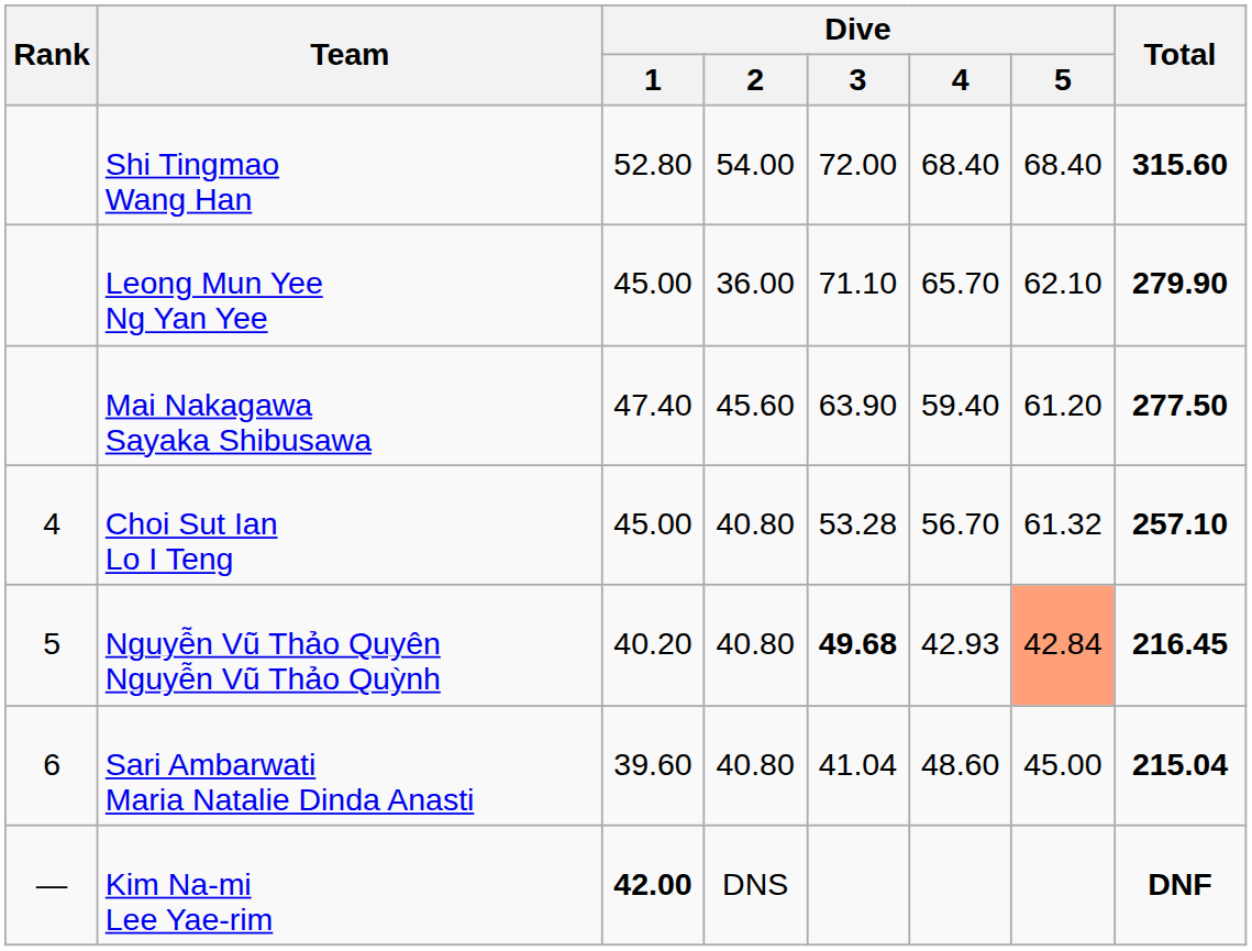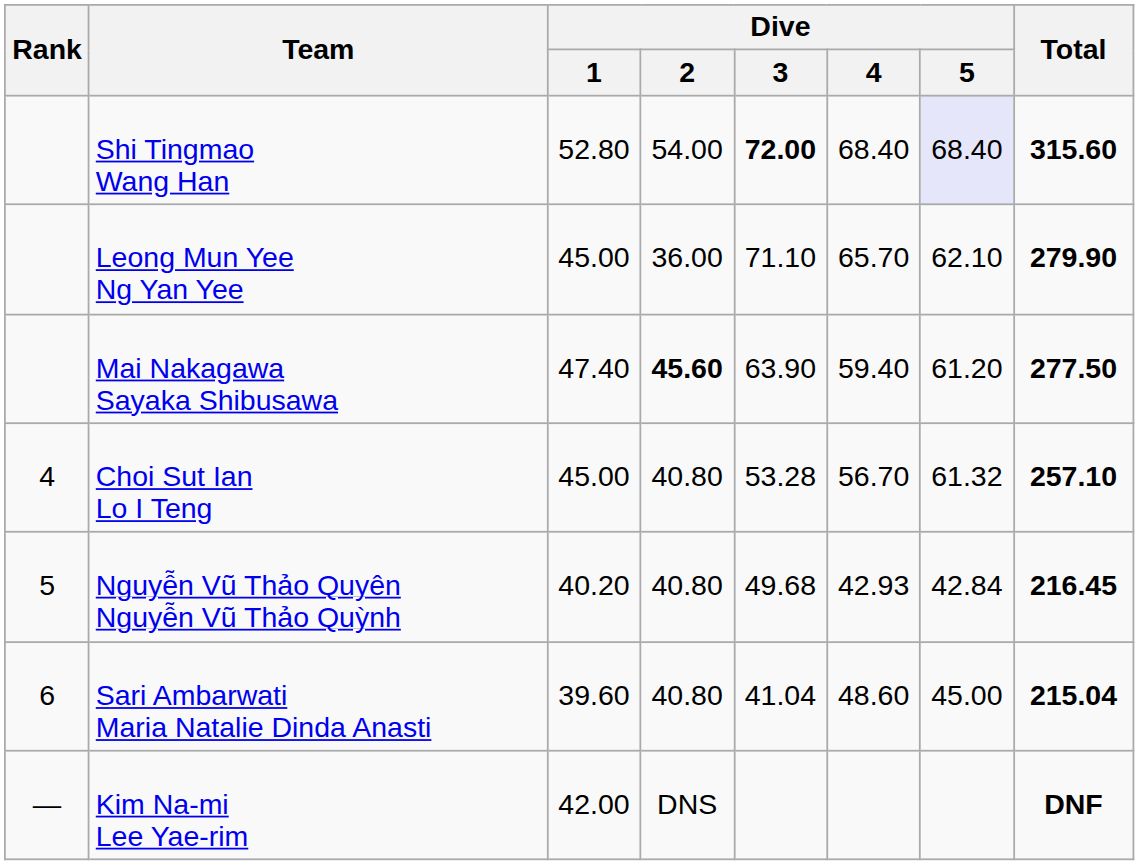Shi Tingmao Wang Han | Dive / 3: normal -> bold
Shi Tingmao Wang Han | Dive / 5: no background -> lavender background
Mai Nakagawa Sayaka Shibusawa | Dive / 2: normal -> bold
Nguyễn Vũ Thảo Quyên Nguyễn Vũ Thảo Quỳnh | Dive / 3: bold -> normal
Nguyễn Vũ Thảo Quyên Nguyễn Vũ Thảo Quỳnh | Dive / 5: lightsalmon background -> no background
Kim Na-mi Lee Yae-rim | Dive / 1: bold -> normal
